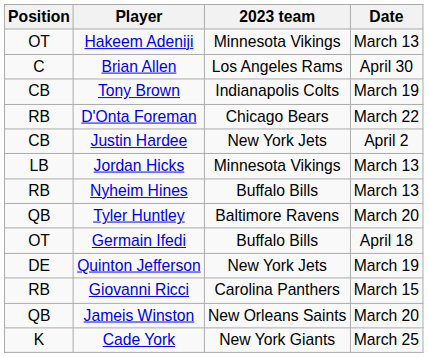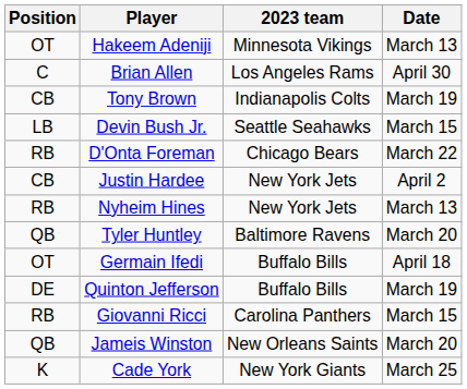+ row: LB | Devin Bush Jr. | Seattle Seahawks | March 15
- row: LB | Jordan Hicks | Minnesota Vikings | March 13
Nyheim Hines | 2023 team: Buffalo Bills -> New York Jets
Quinton Jefferson | 2023 team: New York Jets -> Buffalo Bills
